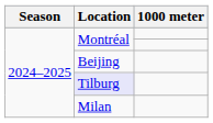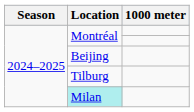Tilburg | Location: lavender background -> no background
Milan | Location: no background -> paleturquoise background
